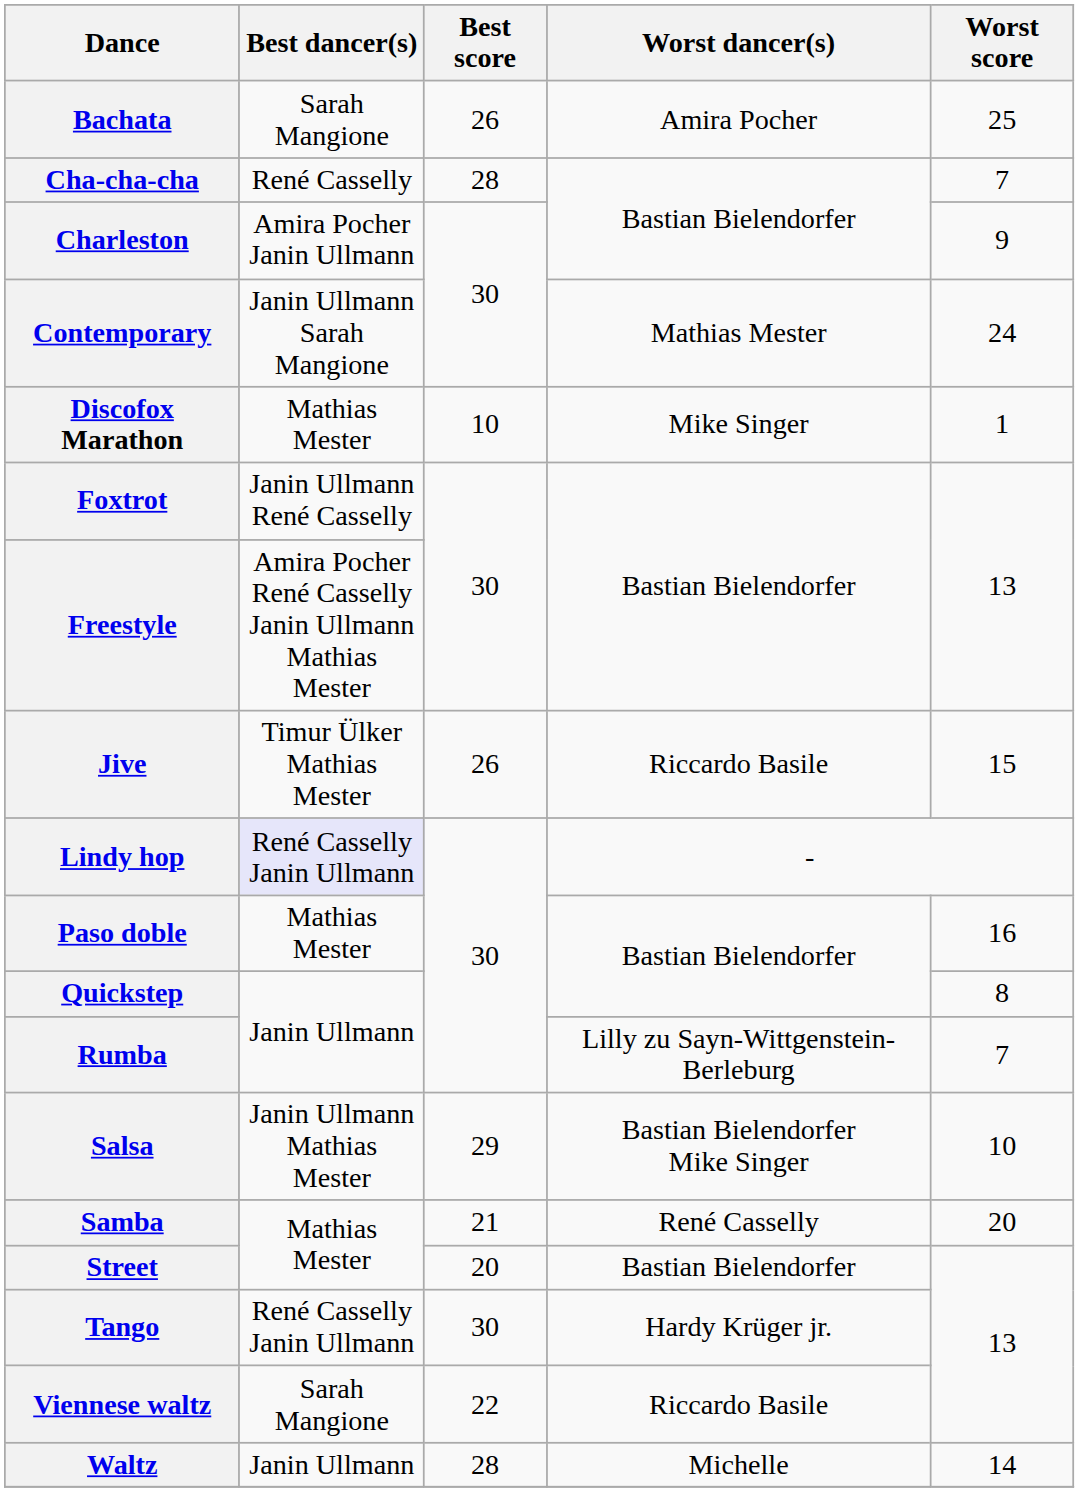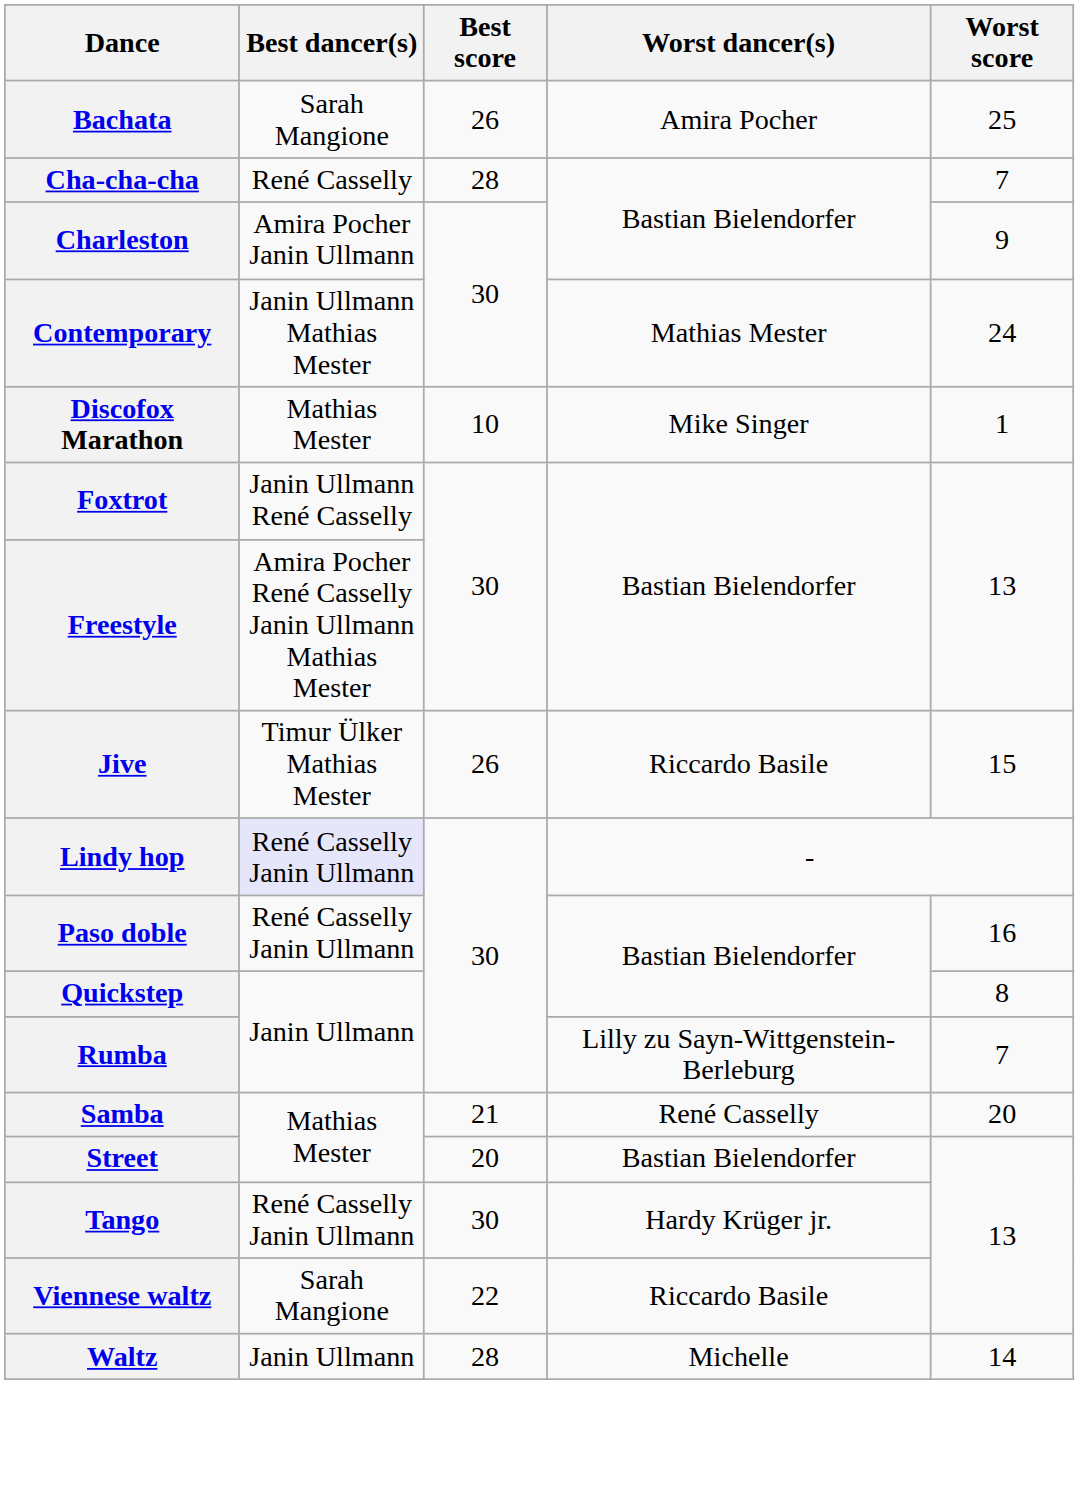Contemporary | Best dancer(s): Janin Ullmann Sarah Mangione -> Janin Ullmann Mathias Mester
Paso doble | Best dancer(s): Mathias Mester -> René Casselly Janin Ullmann
- row: Salsa | Janin Ullmann Mathias Mester | 29 | Bastian Bielendorfer Mike Singer | 10
